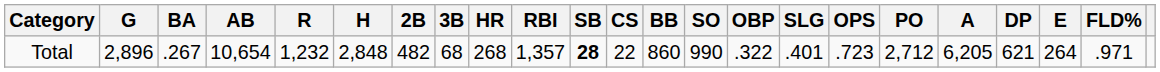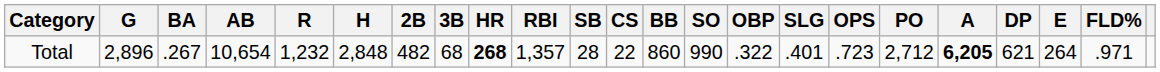row 2 | HR: normal -> bold
row 2 | SB: bold -> normal
row 2 | A: normal -> bold
